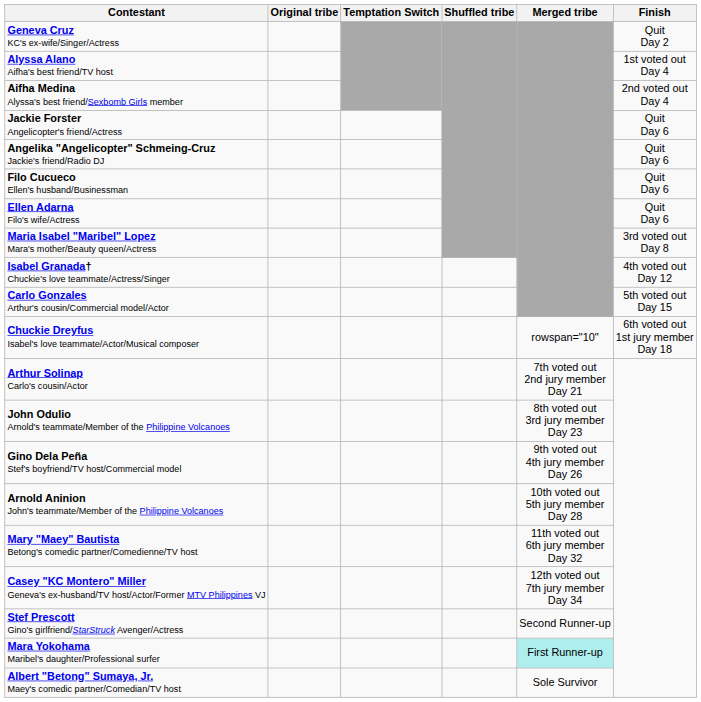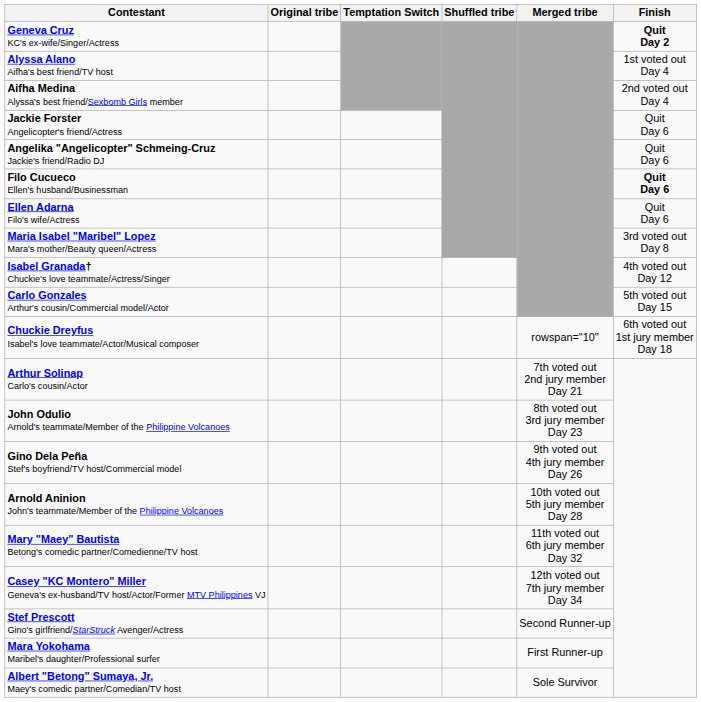Geneva Cruz KC's ex-wife/Singer/Actress | Finish: normal -> bold
Filo Cucueco Ellen's husband/Businessman | Finish: normal -> bold
Mara Yokohama Maribel's daughter/Professional surfer | Merged tribe: paleturquoise background -> no background
